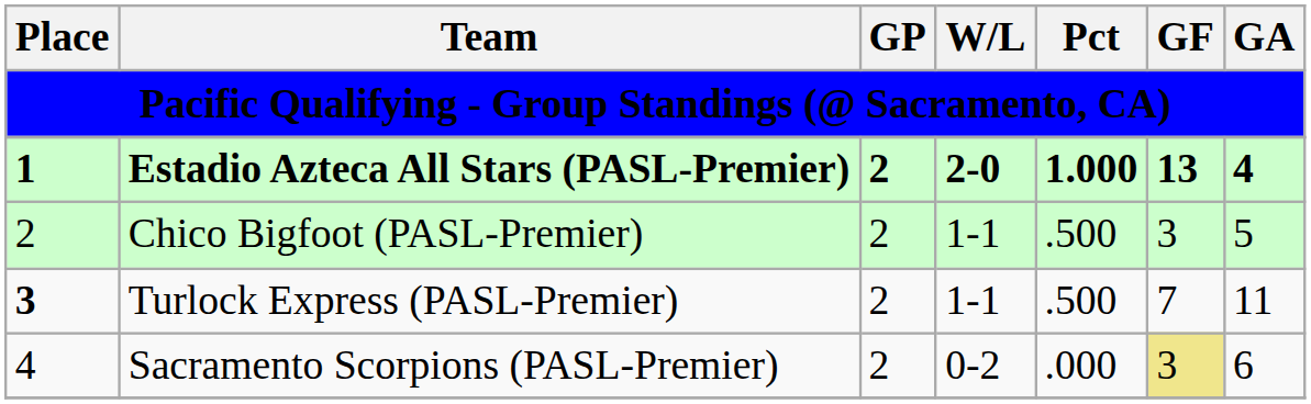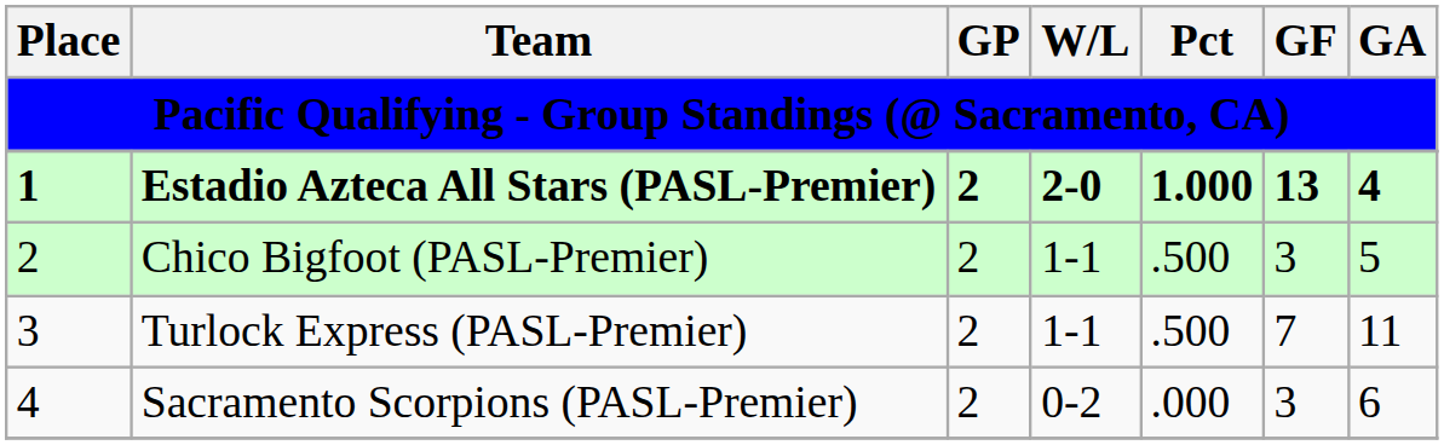Turlock Express (PASL-Premier) | Place: bold -> normal
Sacramento Scorpions (PASL-Premier) | GF: khaki background -> no background
